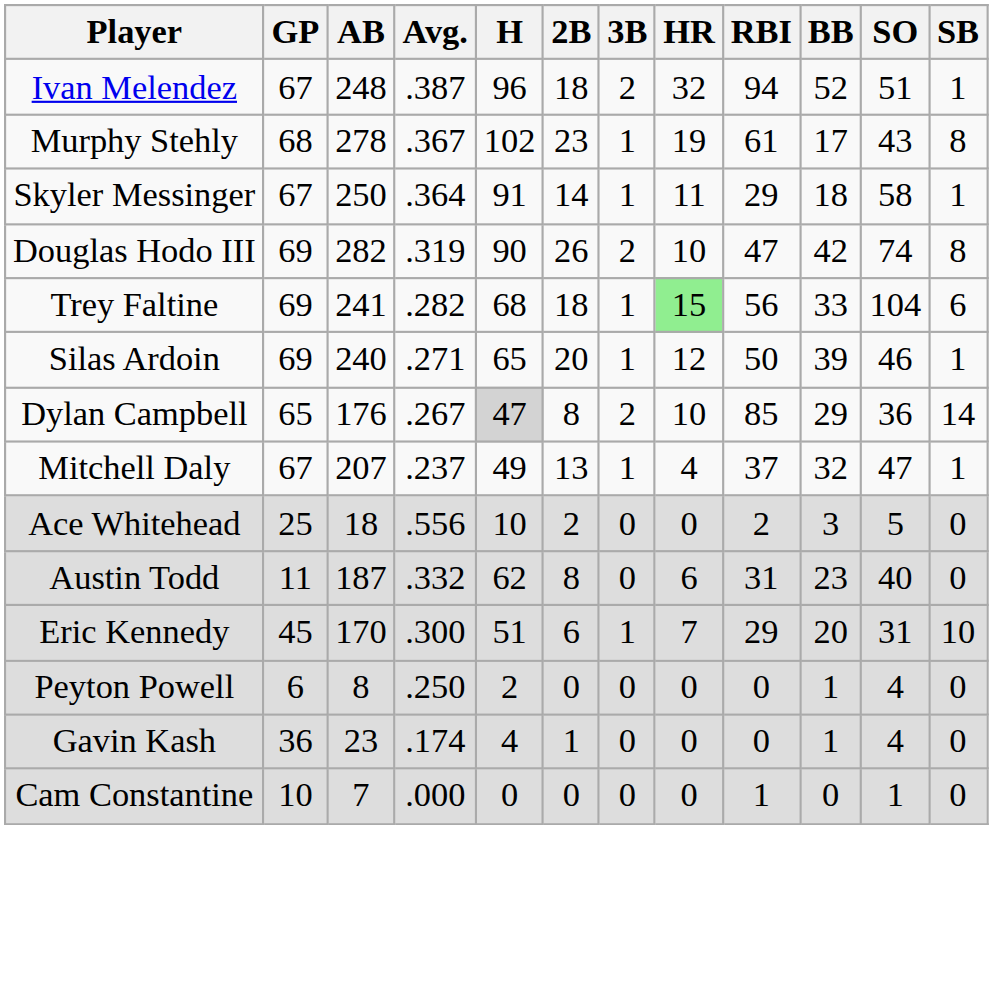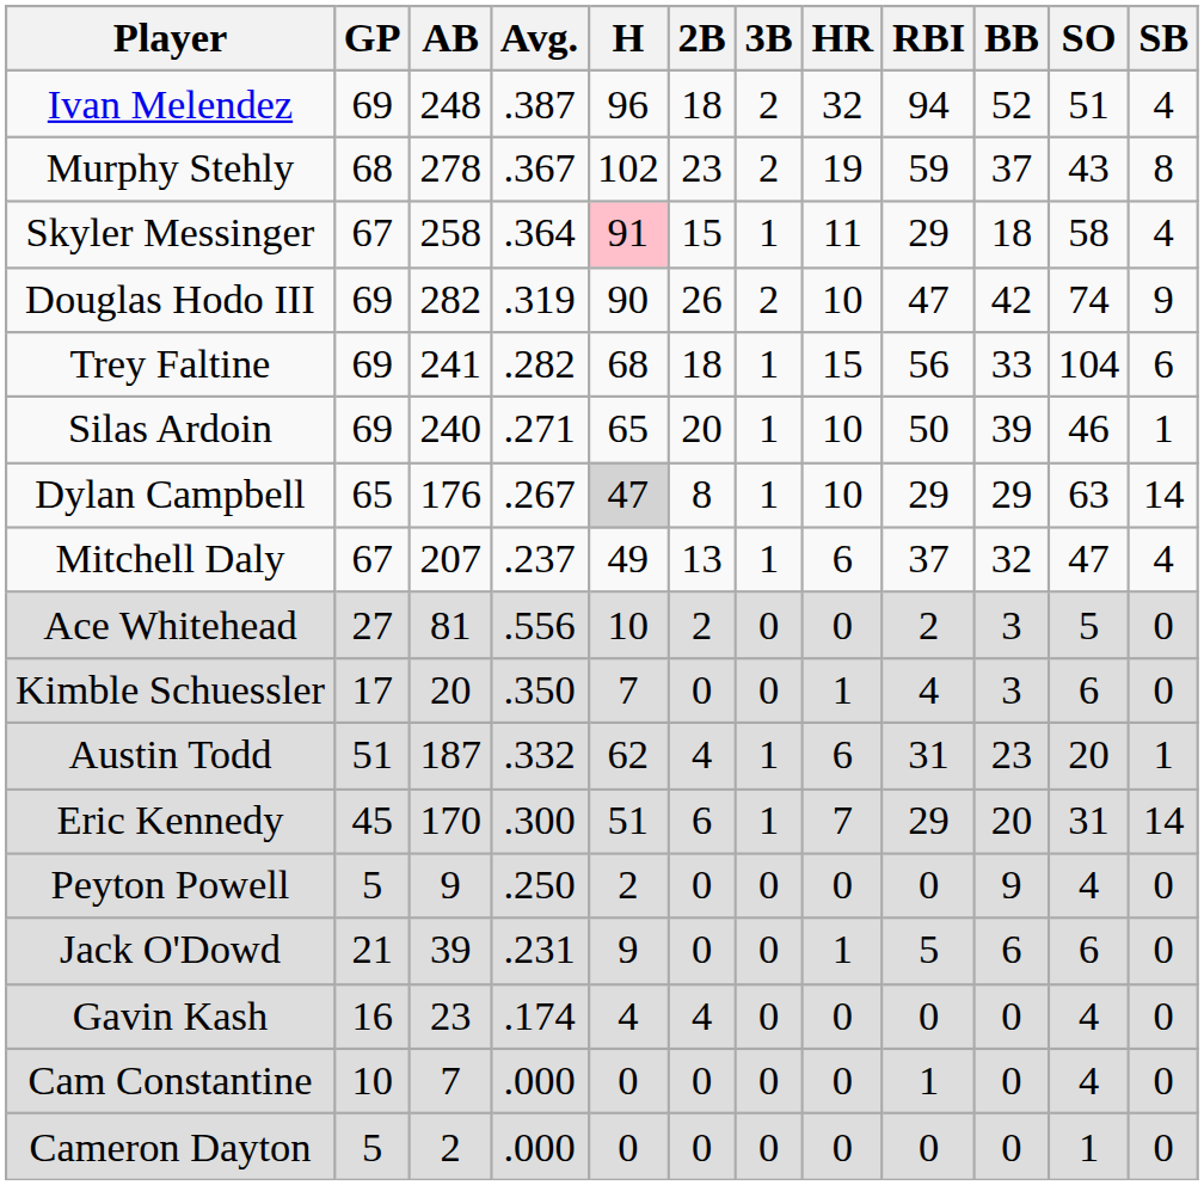Ivan Melendez | GP: 67 -> 69
Ivan Melendez | SB: 1 -> 4
Murphy Stehly | 3B: 1 -> 2
Murphy Stehly | RBI: 61 -> 59
Murphy Stehly | BB: 17 -> 37
Skyler Messinger | AB: 250 -> 258
Skyler Messinger | H: no background -> pink background
Skyler Messinger | 2B: 14 -> 15
Skyler Messinger | SB: 1 -> 4
Douglas Hodo III | SB: 8 -> 9
Trey Faltine | HR: lightgreen background -> no background
Silas Ardoin | HR: 12 -> 10
Dylan Campbell | 3B: 2 -> 1
Dylan Campbell | RBI: 85 -> 29
Dylan Campbell | SO: 36 -> 63
Mitchell Daly | HR: 4 -> 6
Mitchell Daly | SB: 1 -> 4
Ace Whitehead | GP: 25 -> 27
Ace Whitehead | AB: 18 -> 81
+ row: Kimble Schuessler | 17 | 20 | .350 | 7 | 0 | 0 | 1 | 4 | 3 | 6 | 0
Austin Todd | GP: 11 -> 51
Austin Todd | 2B: 8 -> 4
Austin Todd | 3B: 0 -> 1
Austin Todd | SO: 40 -> 20
Austin Todd | SB: 0 -> 1
Eric Kennedy | SB: 10 -> 14
Peyton Powell | GP: 6 -> 5
Peyton Powell | AB: 8 -> 9
Peyton Powell | BB: 1 -> 9
+ row: Jack O'Dowd | 21 | 39 | .231 | 9 | 0 | 0 | 1 | 5 | 6 | 6 | 0
Gavin Kash | GP: 36 -> 16
Gavin Kash | 2B: 1 -> 4
Gavin Kash | BB: 1 -> 0
Cam Constantine | SO: 1 -> 4
+ row: Cameron Dayton | 5 | 2 | .000 | 0 | 0 | 0 | 0 | 0 | 0 | 1 | 0
